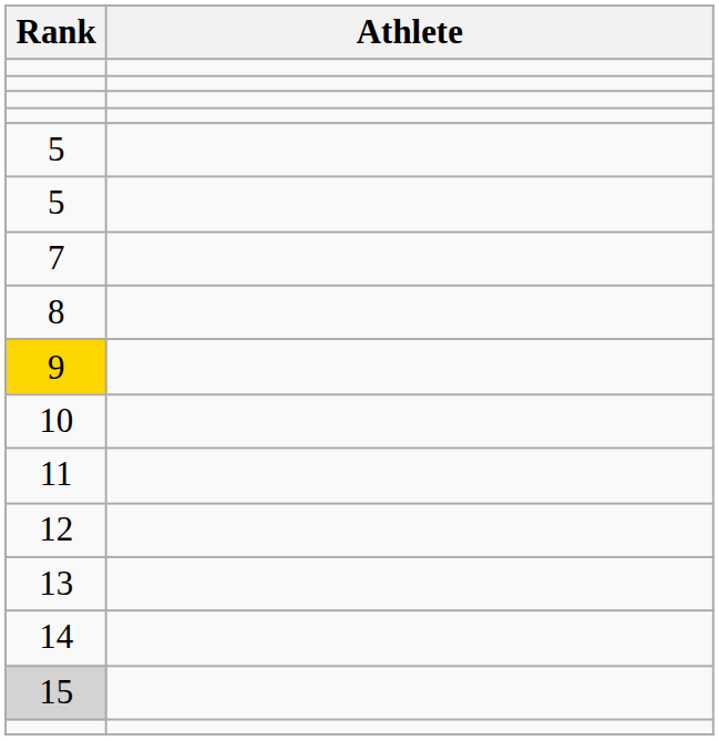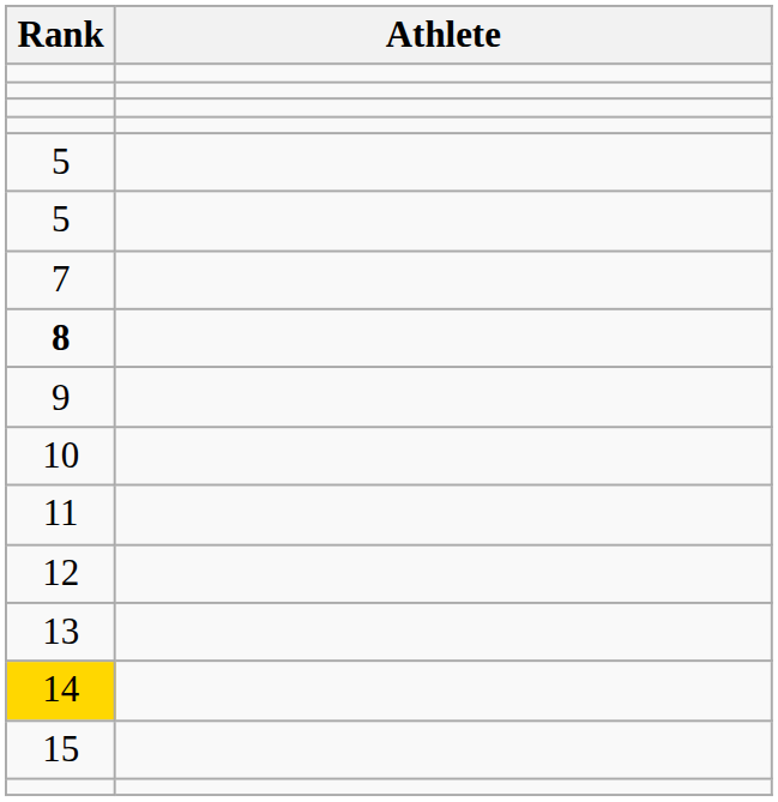row 9 | Rank: normal -> bold
row 10 | Rank: gold background -> no background
row 15 | Rank: no background -> gold background
row 16 | Rank: lightgrey background -> no background
